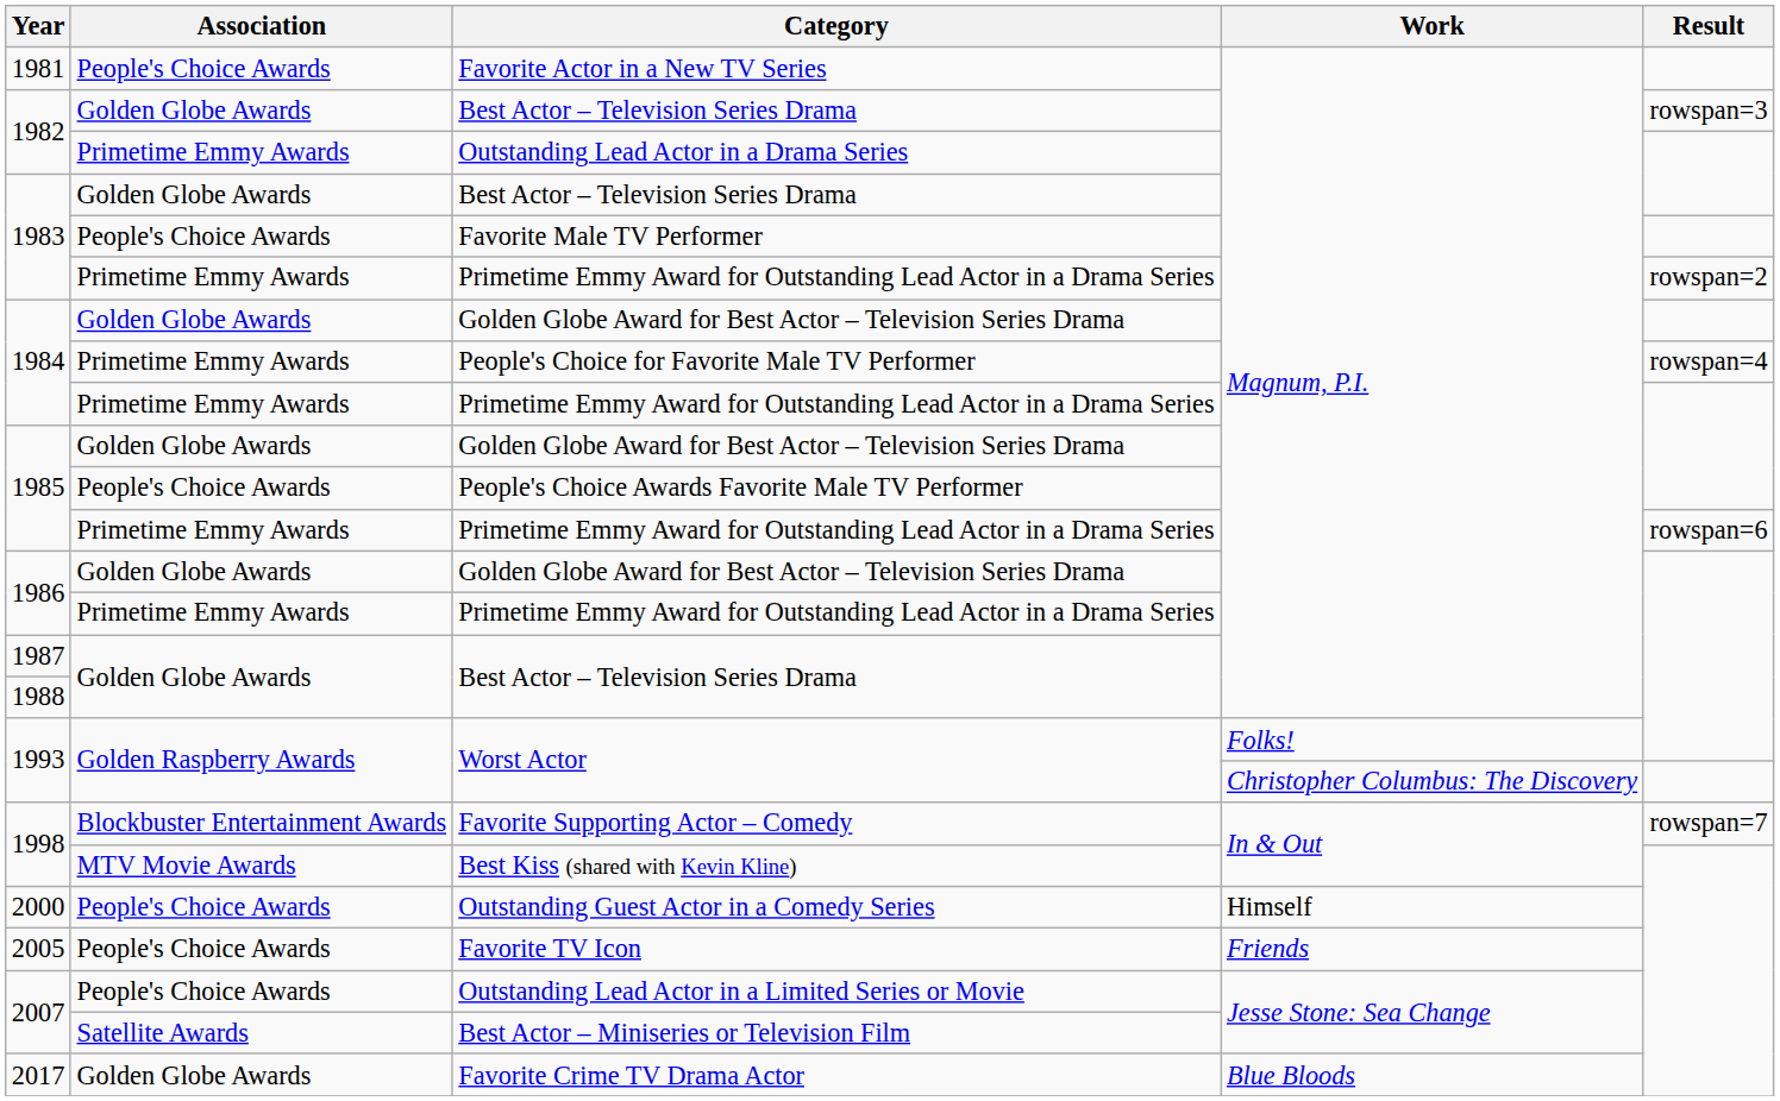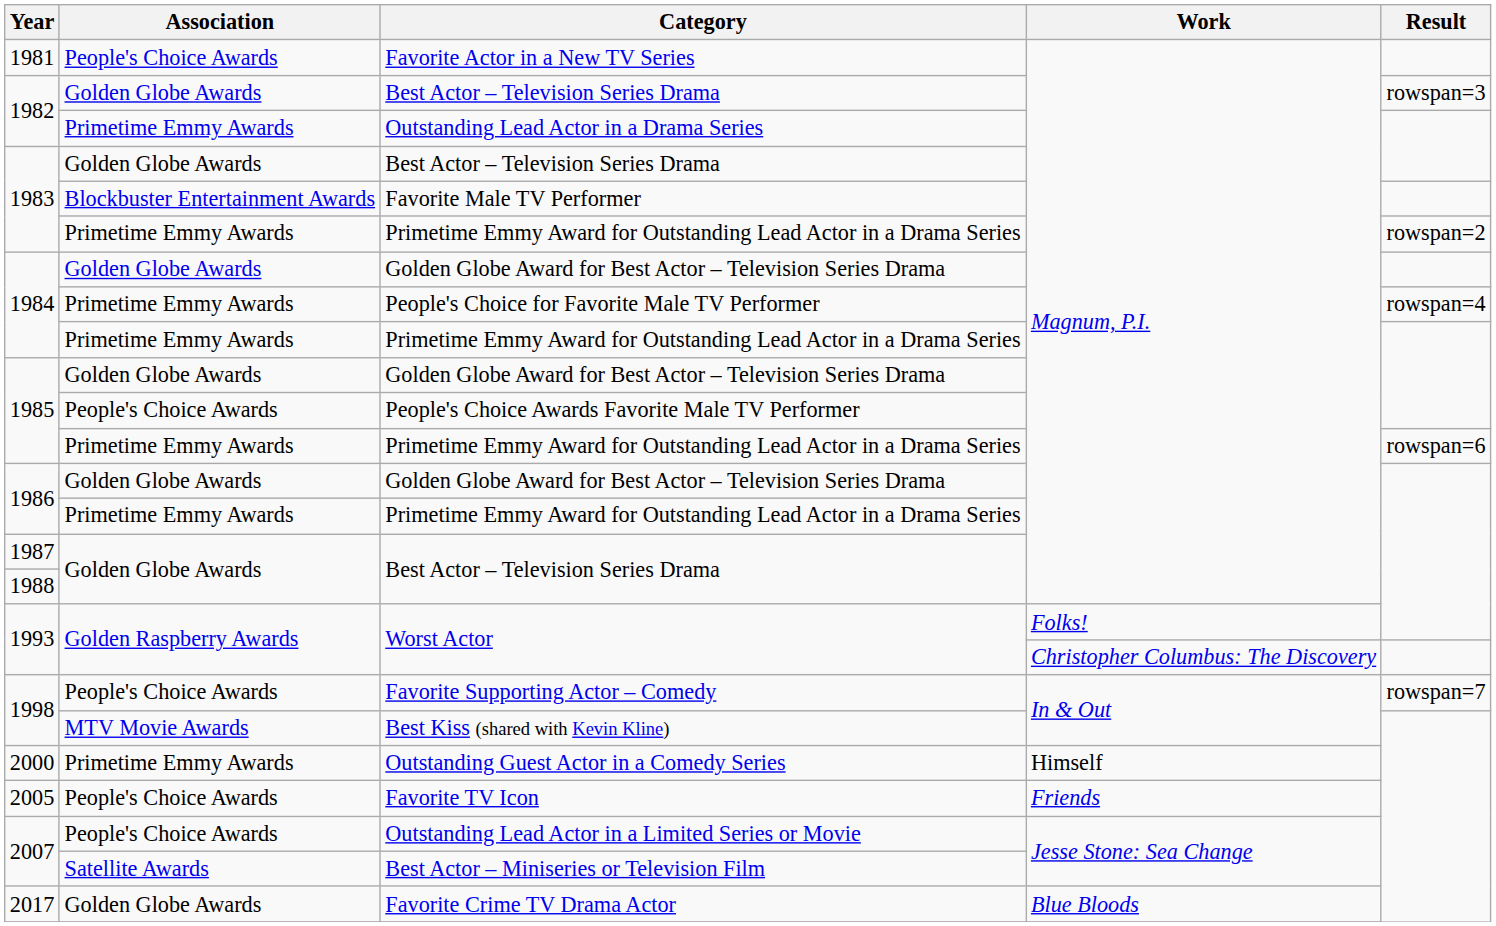Favorite Male TV Performer | Association: People's Choice Awards -> Blockbuster Entertainment Awards
Favorite Supporting Actor – Comedy | Association: Blockbuster Entertainment Awards -> People's Choice Awards
Outstanding Guest Actor in a Comedy Series | Association: People's Choice Awards -> Primetime Emmy Awards
